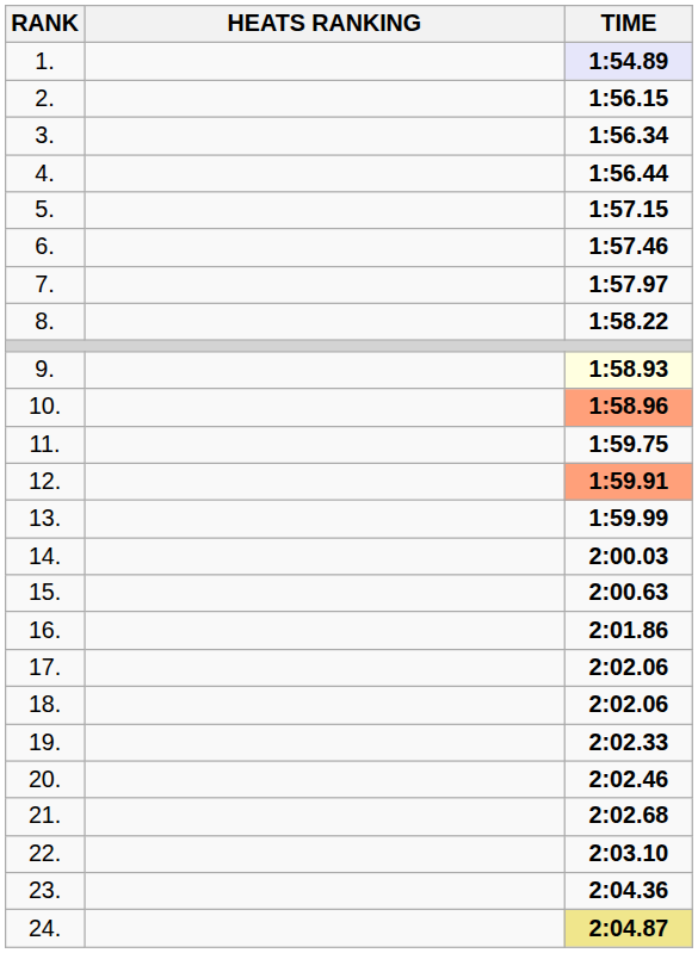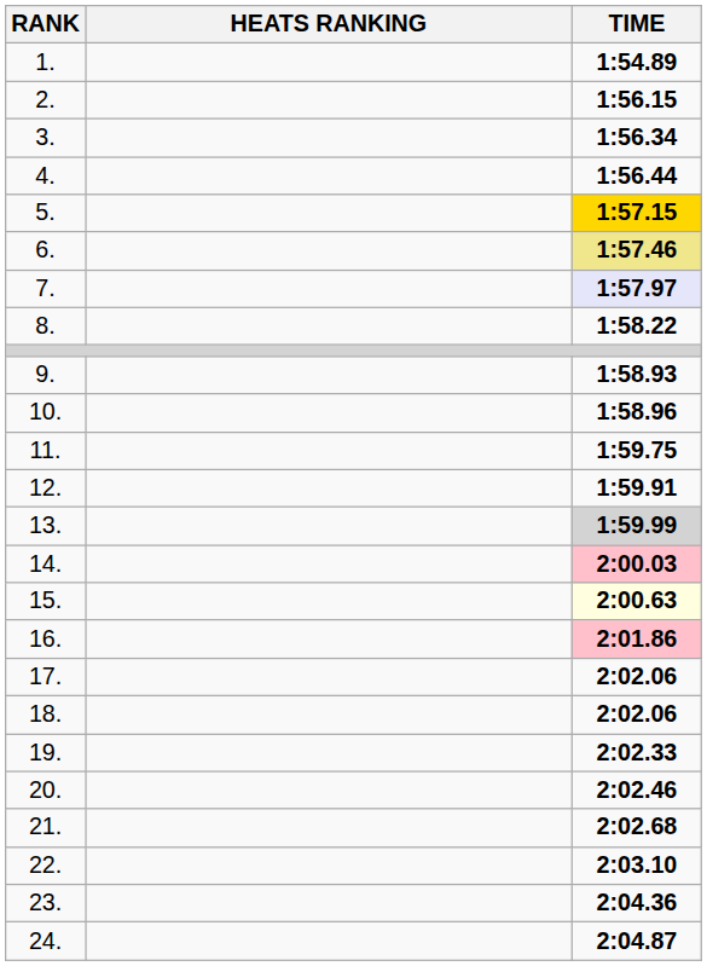1. | TIME: lavender background -> no background
5. | TIME: no background -> gold background
6. | TIME: no background -> khaki background
7. | TIME: no background -> lavender background
9. | TIME: lightyellow background -> no background
10. | TIME: lightsalmon background -> no background
12. | TIME: lightsalmon background -> no background
13. | TIME: no background -> lightgrey background
14. | TIME: no background -> pink background
15. | TIME: no background -> lightyellow background
16. | TIME: no background -> pink background
24. | TIME: khaki background -> no background
